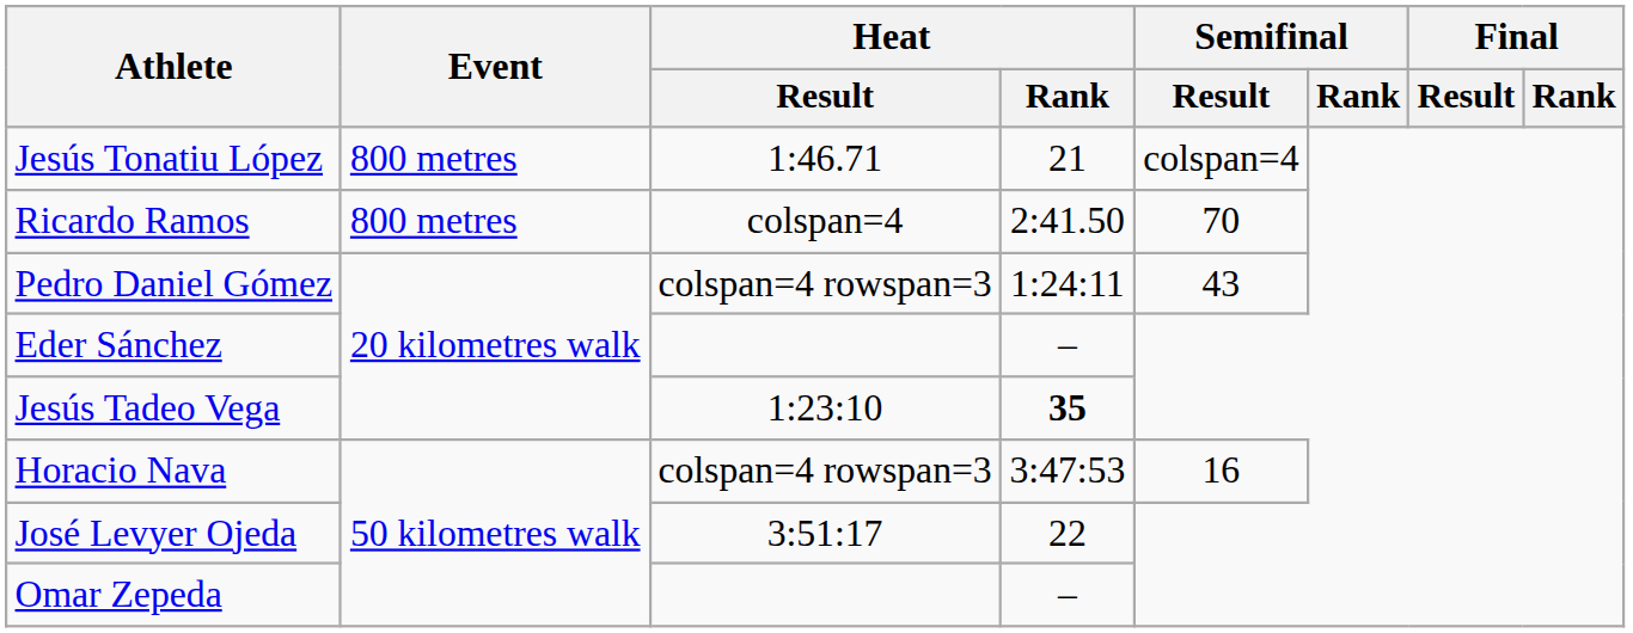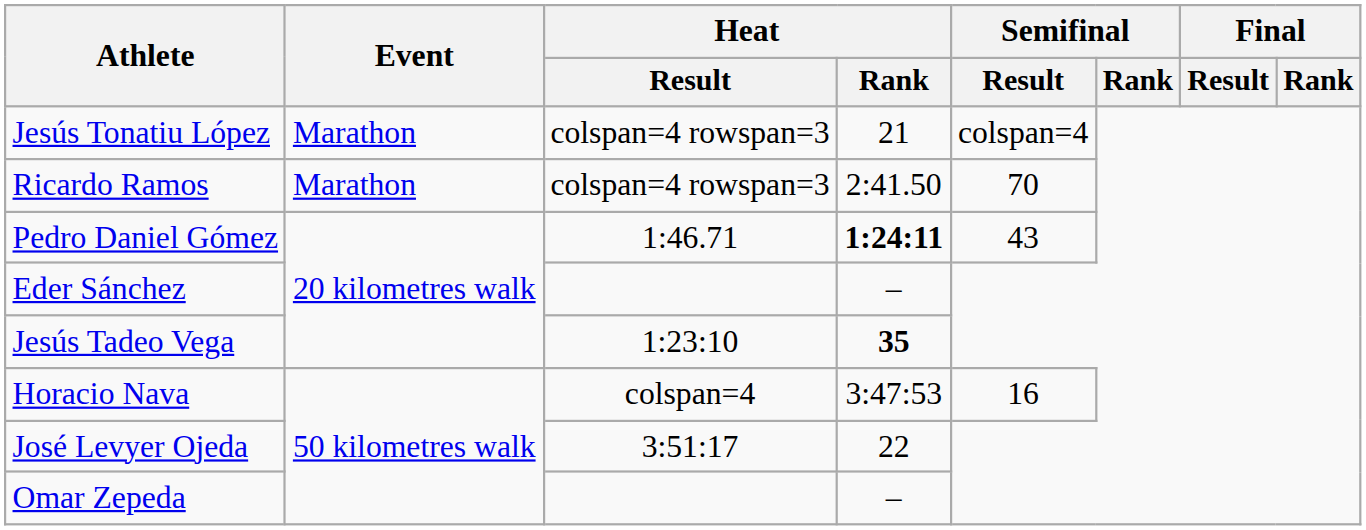Jesús Tonatiu López | Event: 800 metres -> Marathon
Jesús Tonatiu López | Heat / Result: 1:46.71 -> colspan=4 rowspan=3
Ricardo Ramos | Event: 800 metres -> Marathon
Ricardo Ramos | Heat / Result: colspan=4 -> colspan=4 rowspan=3
Pedro Daniel Gómez | Heat / Result: colspan=4 rowspan=3 -> 1:46.71
Pedro Daniel Gómez | Heat / Rank: normal -> bold
Horacio Nava | Heat / Result: colspan=4 rowspan=3 -> colspan=4
